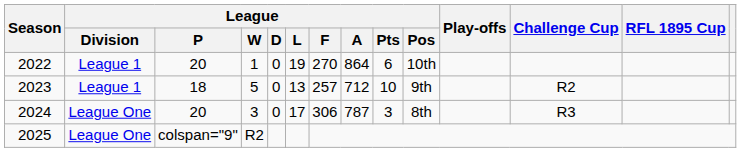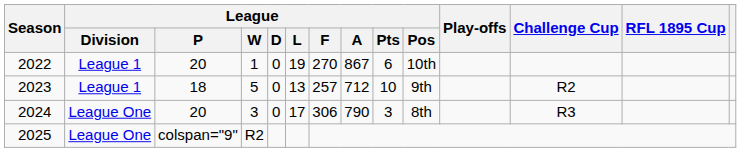2022 | League / A: 864 -> 867
2024 | League / A: 787 -> 790
